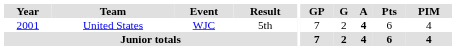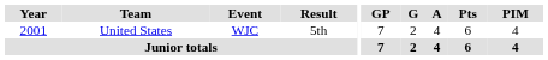United States | A: bold -> normal
